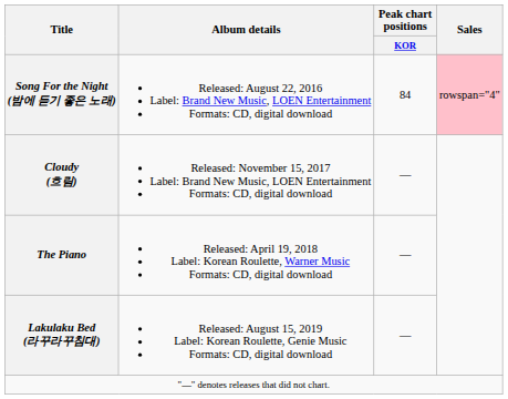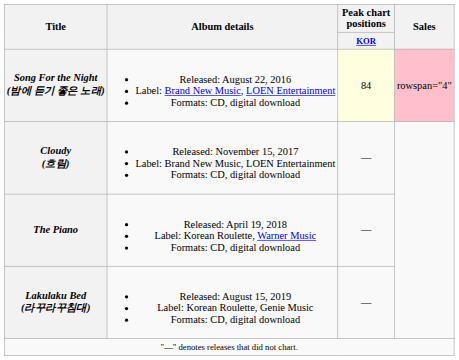Song For the Night (밤에 듣기 좋은 노래) | Peak chart positions / KOR: no background -> lightyellow background
